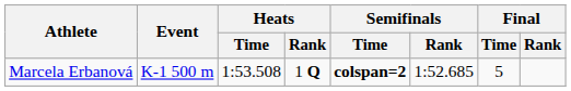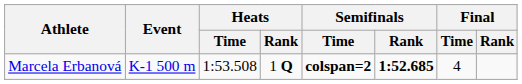Marcela Erbanová | Semifinals / Rank: normal -> bold
Marcela Erbanová | Final / Time: 5 -> 4
